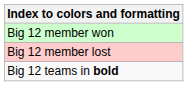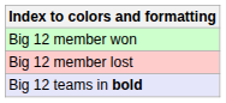row 4 | column 1: no background -> lavender background
